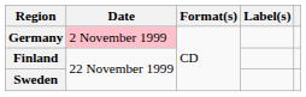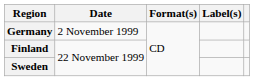Germany | Date: pink background -> no background
